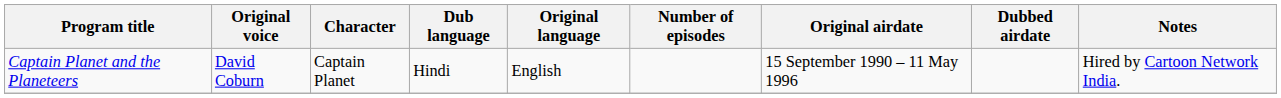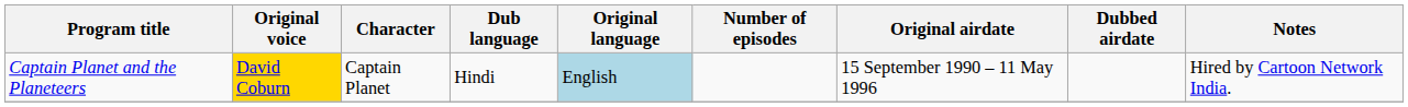Captain Planet and the Planeteers | Original voice: no background -> gold background
Captain Planet and the Planeteers | Original language: no background -> lightblue background
